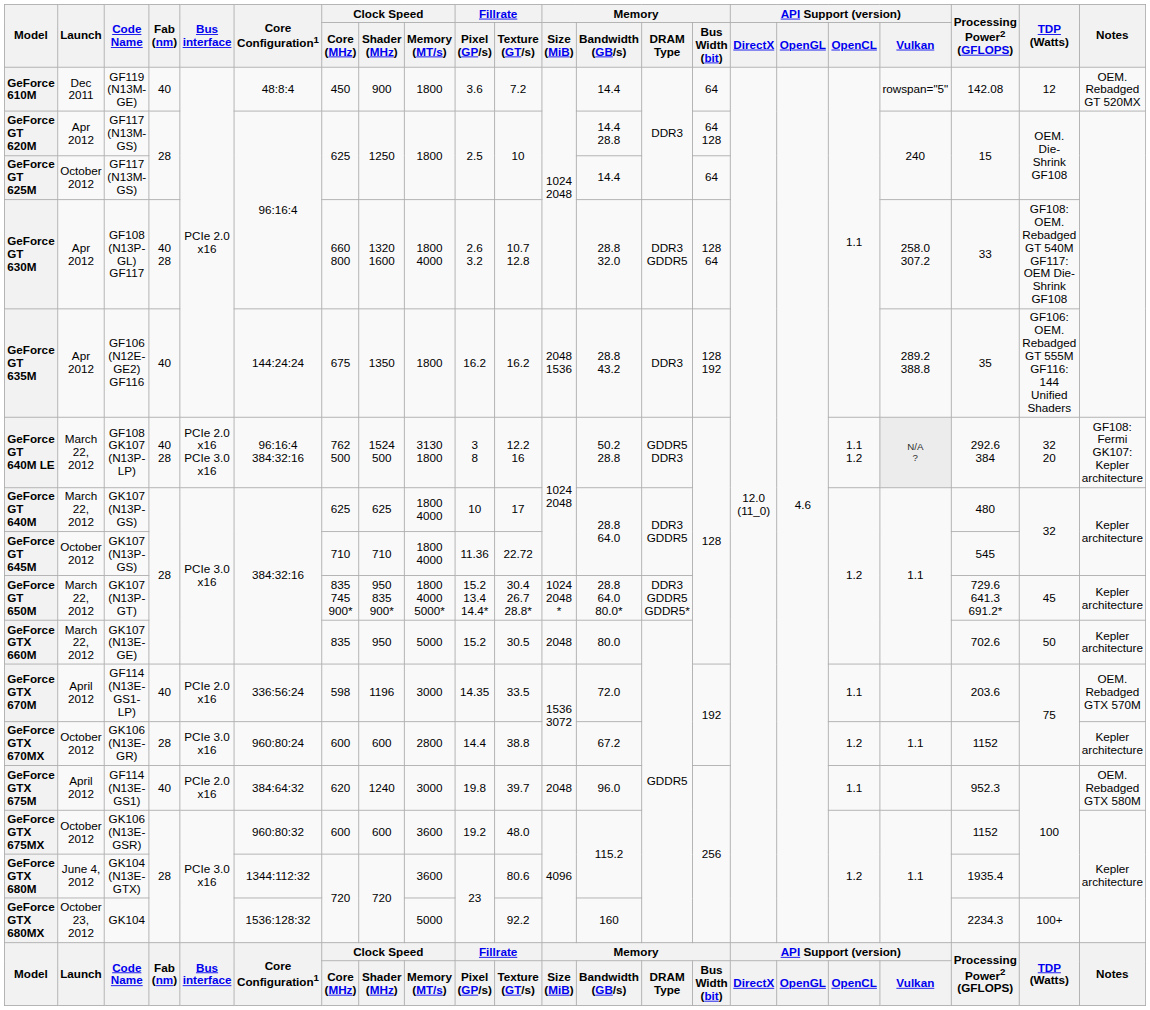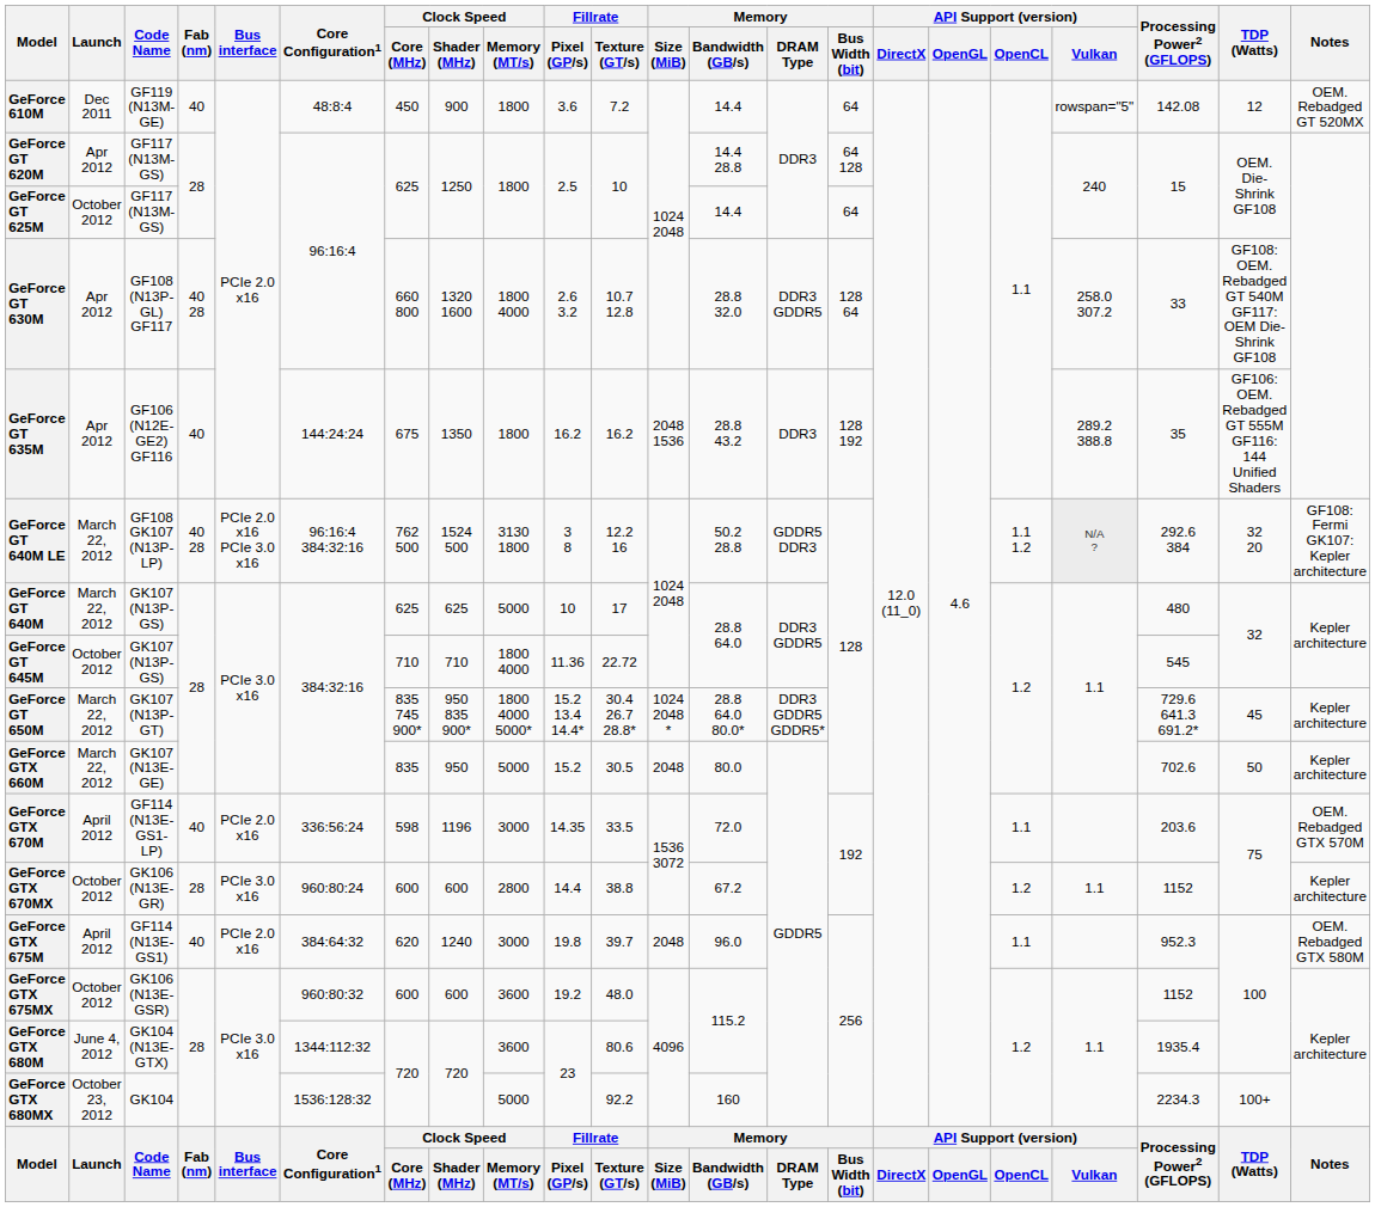GeForce GT 640M | Clock Speed / Memory (MT/s): 1800 4000 -> 5000
